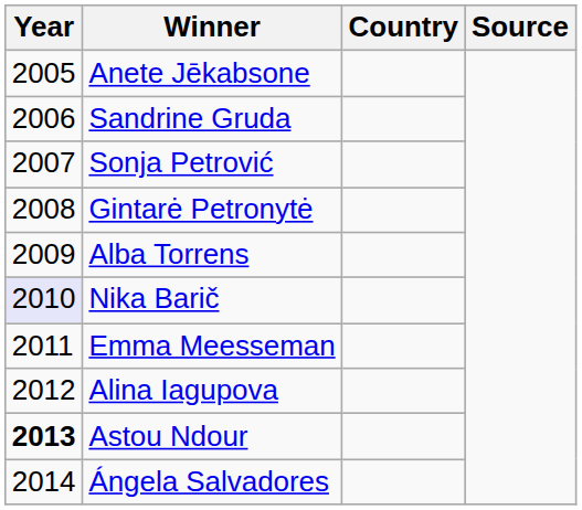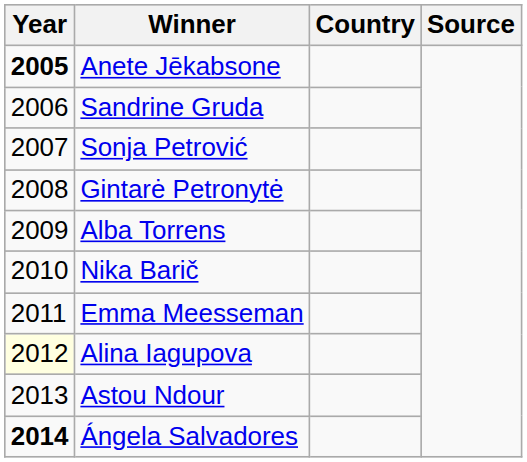Anete Jēkabsone | Year: normal -> bold
Nika Barič | Year: lavender background -> no background
Alina Iagupova | Year: no background -> lightyellow background
Astou Ndour | Year: bold -> normal
Ángela Salvadores | Year: normal -> bold
